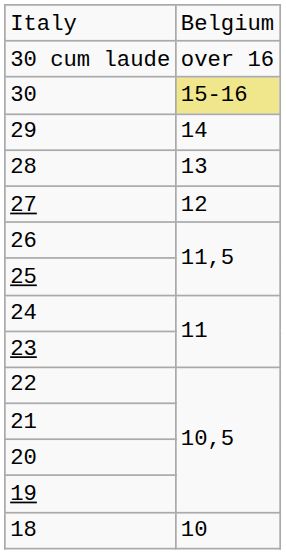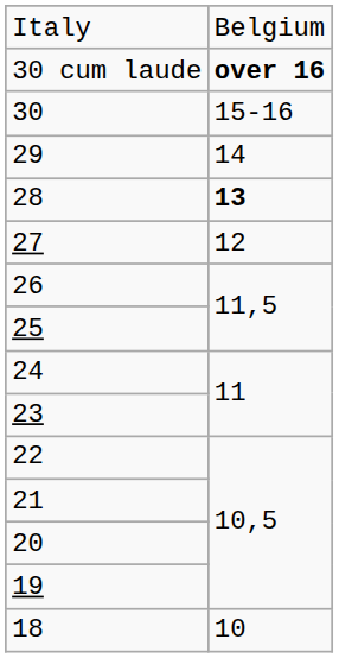30 cum laude | column 2: normal -> bold
30 | column 2: khaki background -> no background
28 | column 2: normal -> bold
